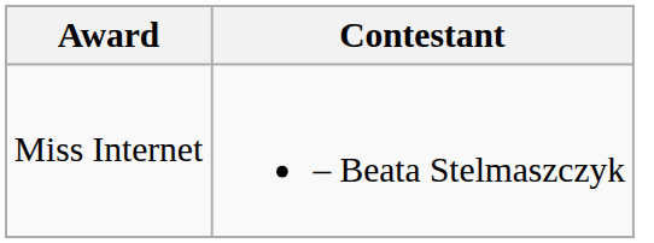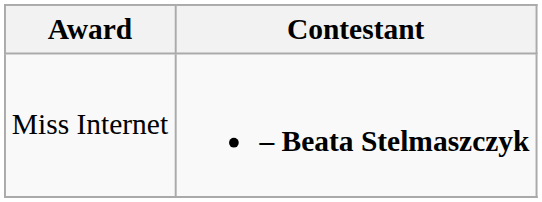Miss Internet | Contestant: normal -> bold
